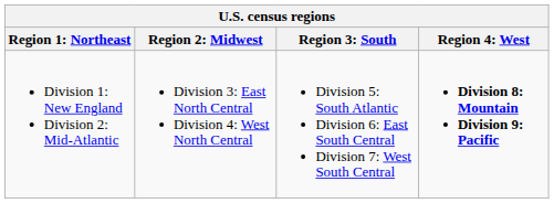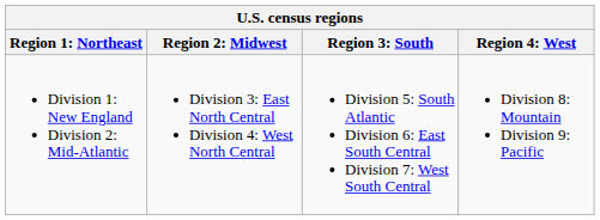Division 1: New England Division 2: Mid-Atlantic | column 4: bold -> normal
